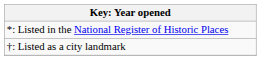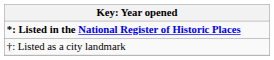row 2 | column 1: normal -> bold
